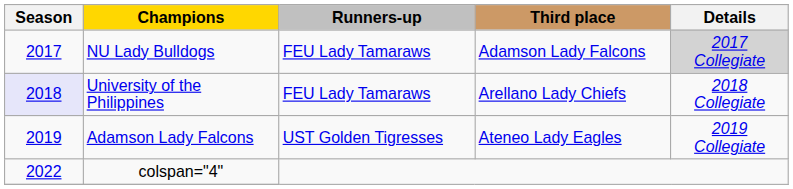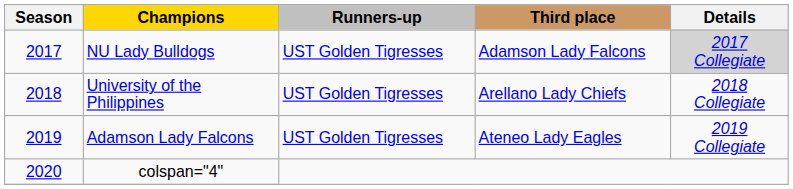NU Lady Bulldogs | Runners-up: FEU Lady Tamaraws -> UST Golden Tigresses
University of the Philippines | Season: lavender background -> no background
University of the Philippines | Runners-up: FEU Lady Tamaraws -> UST Golden Tigresses
colspan="4" | Season: 2022 -> 2020
